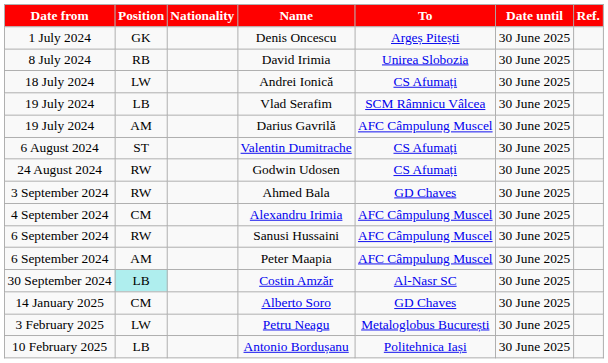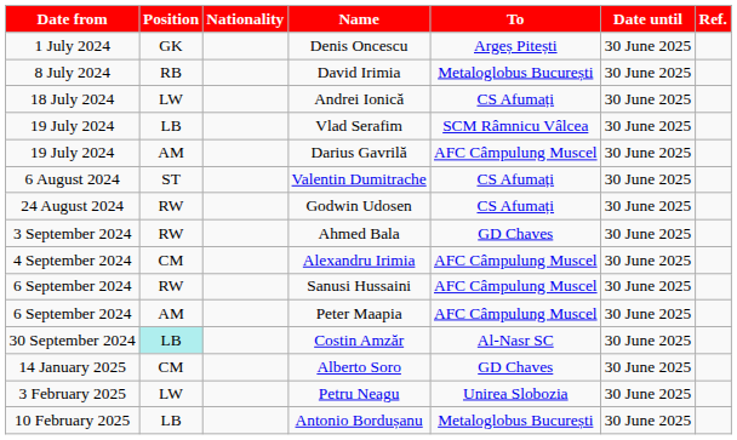David Irimia | To: Unirea Slobozia -> Metaloglobus București
Petru Neagu | To: Metaloglobus București -> Unirea Slobozia
Antonio Bordușanu | To: Politehnica Iași -> Metaloglobus București
